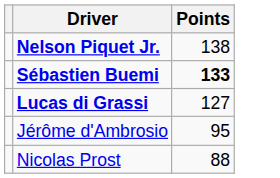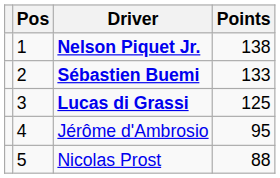+ column: Pos | 1 | 2 | 3 | 4 | 5
Sébastien Buemi | Points: bold -> normal
Lucas di Grassi | Points: 127 -> 125
